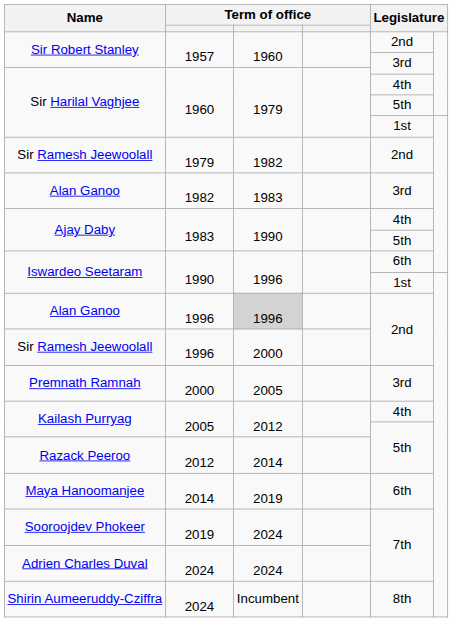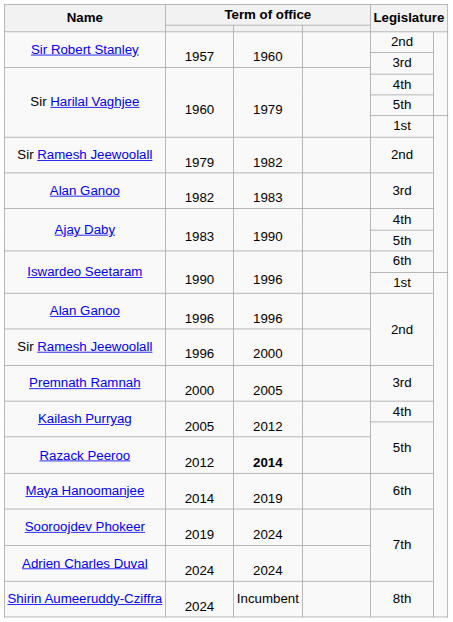Alan Ganoo / 1996 | column 3: lightgrey background -> no background
Razack Peeroo | column 3: normal -> bold
